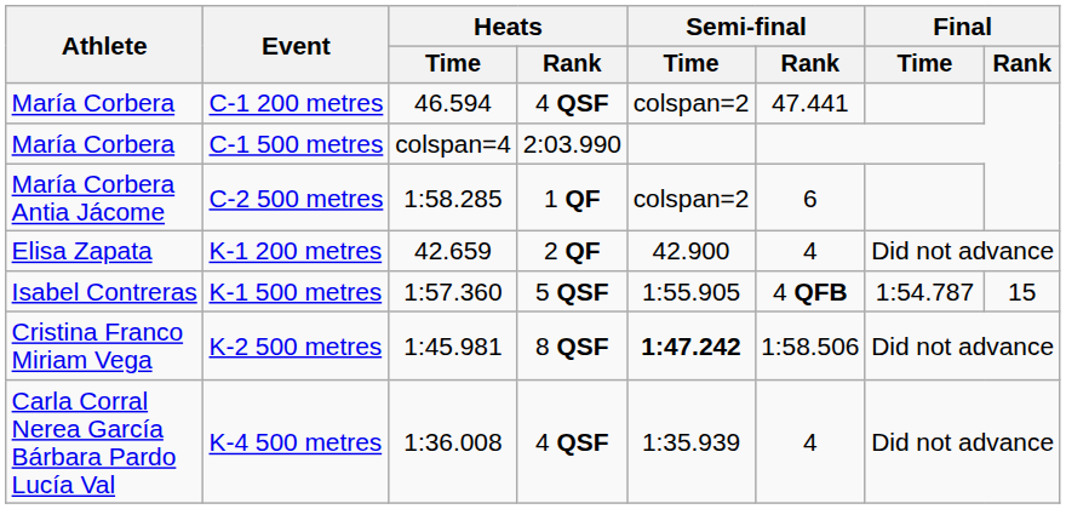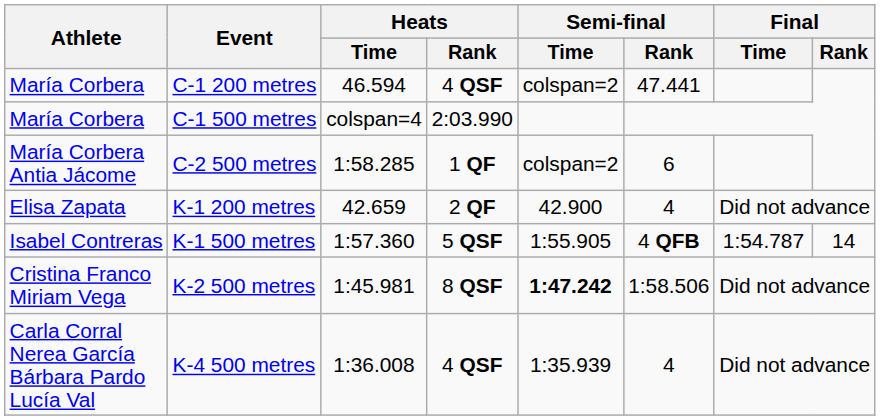K-1 500 metres | Final / Rank: 15 -> 14
